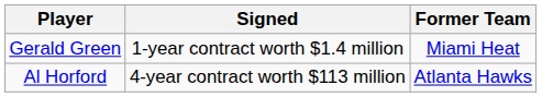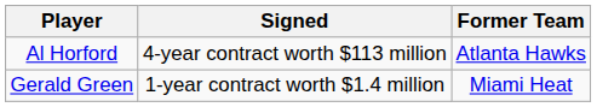rows swapped: Al Horford <-> Gerald Green
